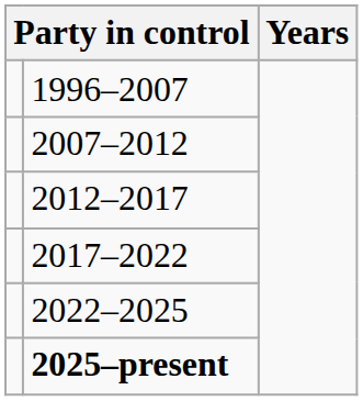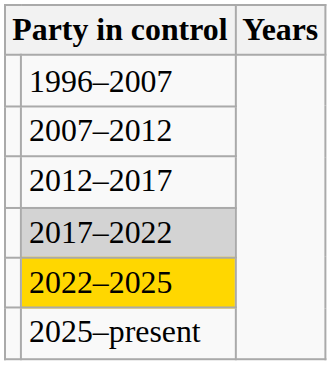2017–2022 | column 2: no background -> lightgrey background
2022–2025 | column 2: no background -> gold background
2025–present | column 2: bold -> normal
